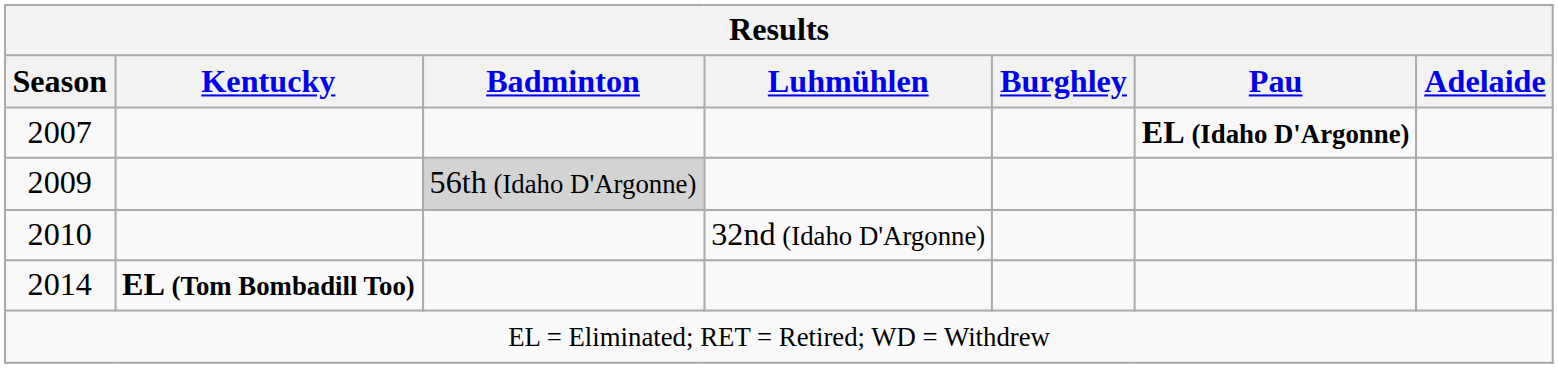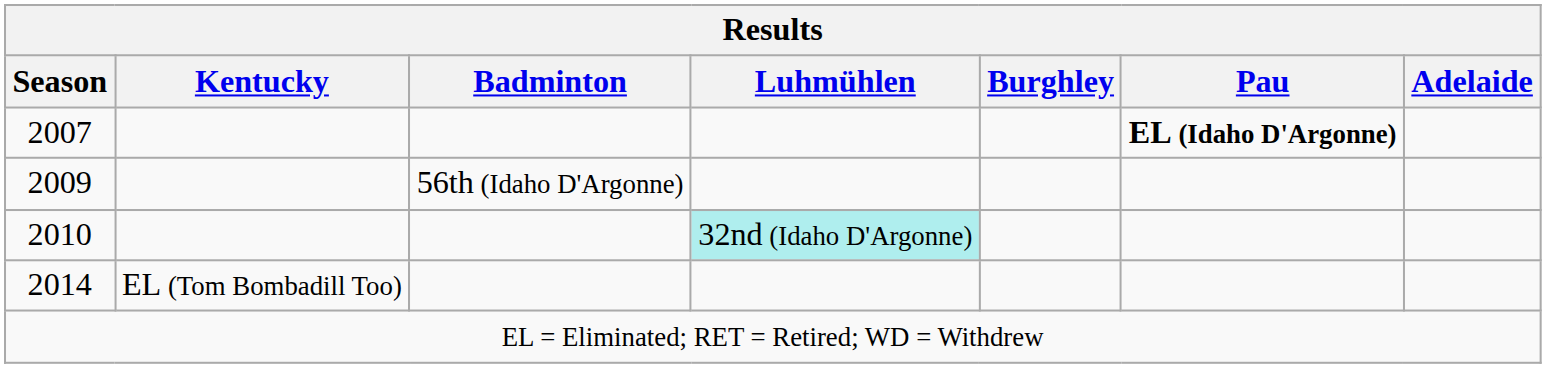2009 | Badminton: lightgrey background -> no background
2010 | Luhmühlen: no background -> paleturquoise background
2014 | Kentucky: bold -> normal
